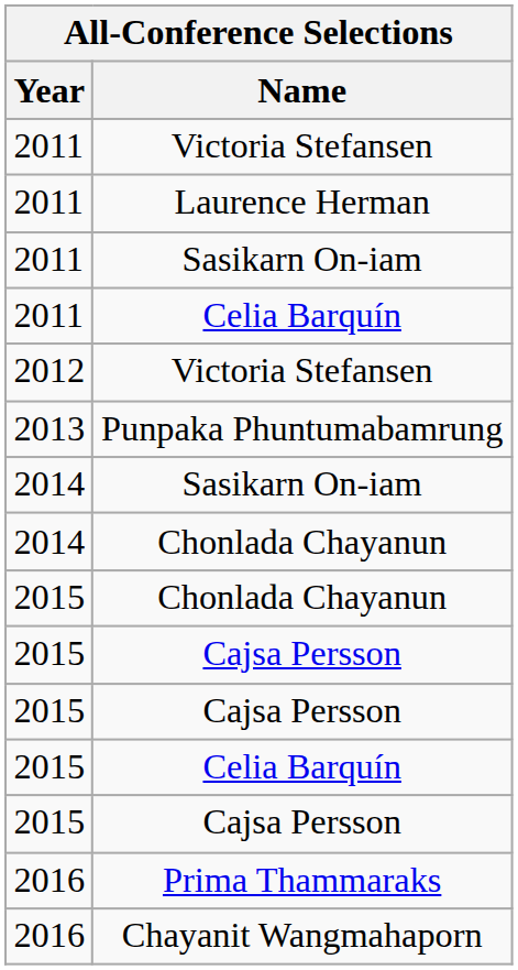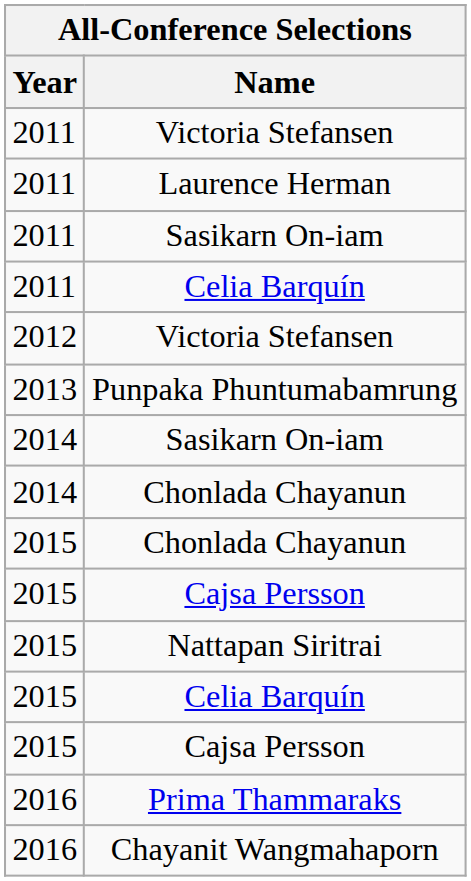row 13 | Name: Cajsa Persson -> Nattapan Siritrai
